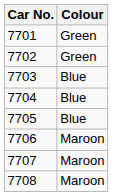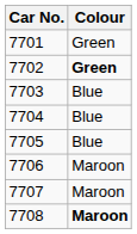7702 | Colour: normal -> bold
7708 | Colour: normal -> bold
